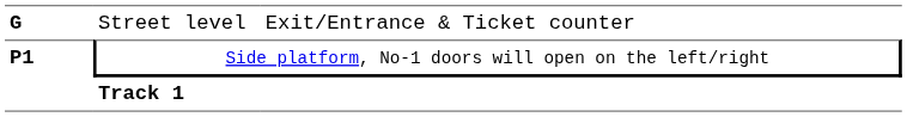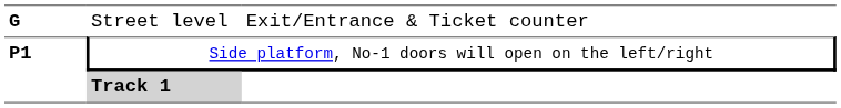Track 1 | column 2: no background -> lightgrey background
